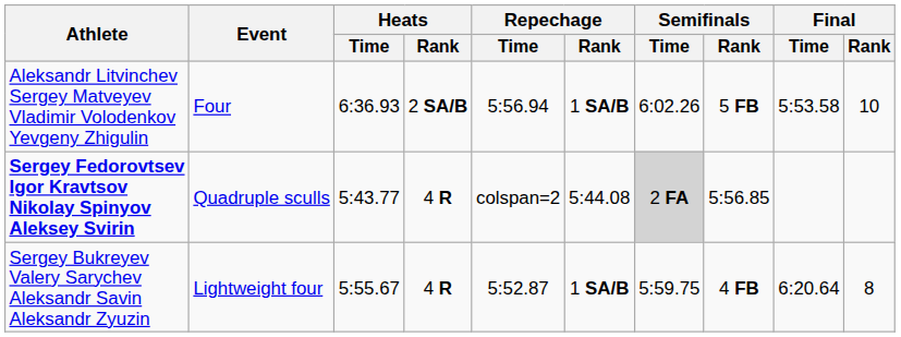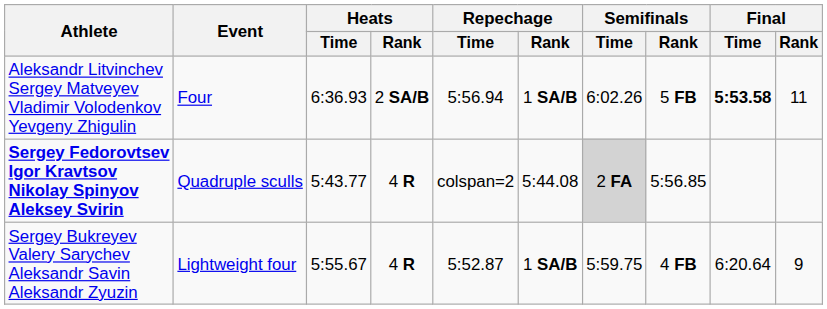row 3 | Final / Time: normal -> bold
row 3 | Final / Rank: 10 -> 11
row 5 | Final / Rank: 8 -> 9
